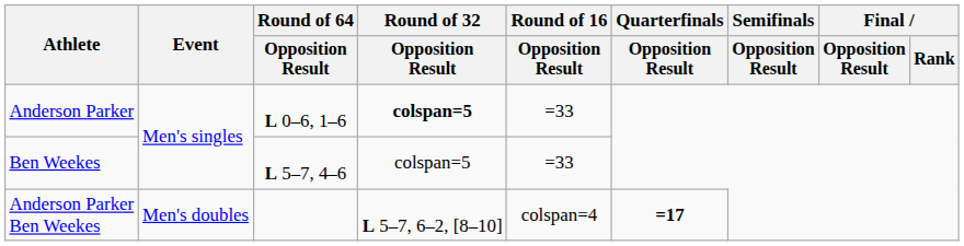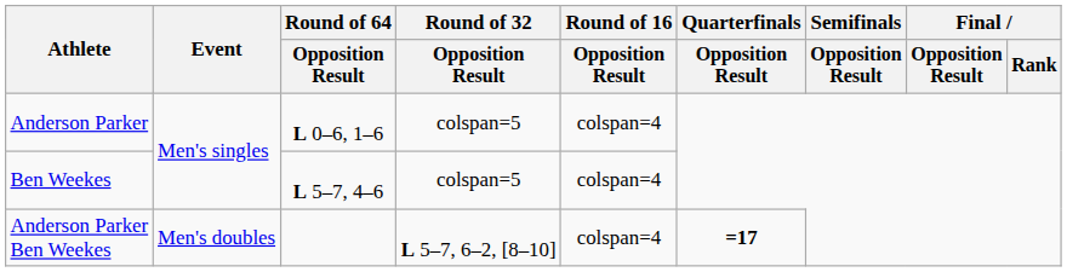Anderson Parker | Round of 32 / Opposition Result: bold -> normal
Anderson Parker | Round of 16 / Opposition Result: =33 -> colspan=4
Ben Weekes | Round of 16 / Opposition Result: =33 -> colspan=4
